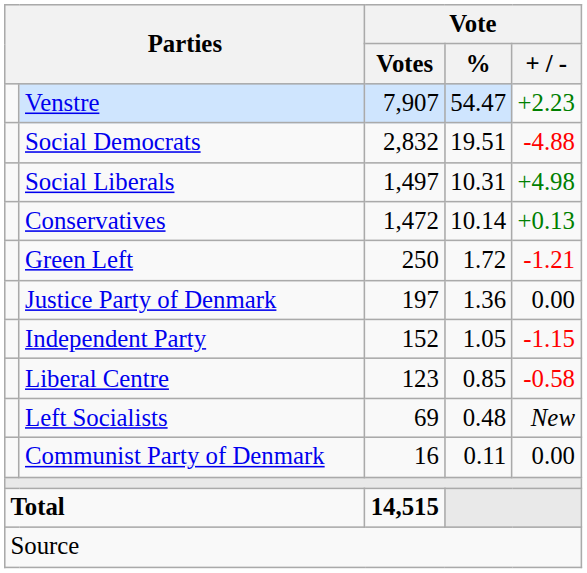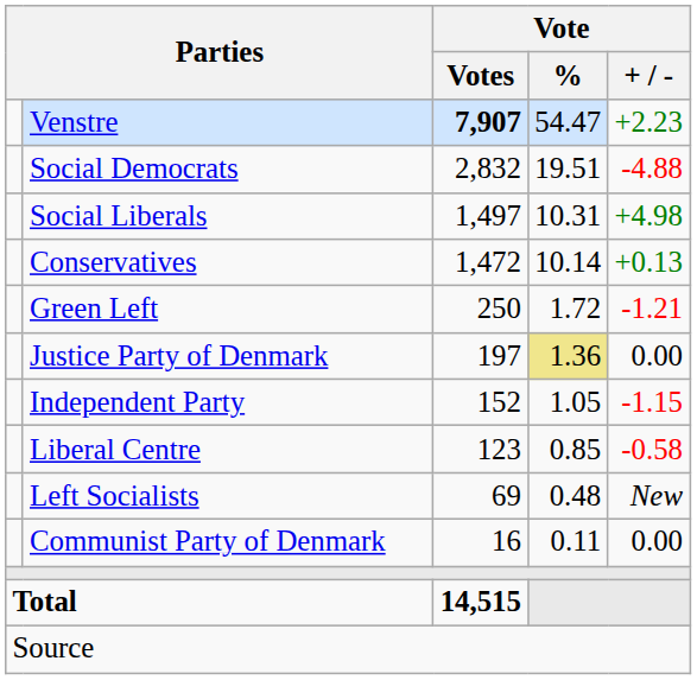Venstre | Vote / Votes: normal -> bold
Justice Party of Denmark | Vote / %: no background -> khaki background
